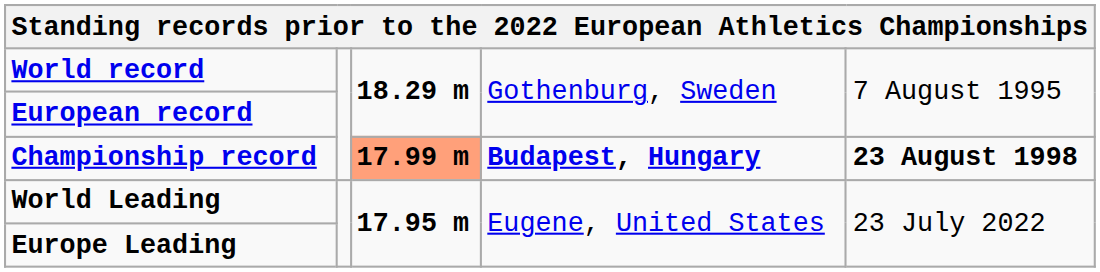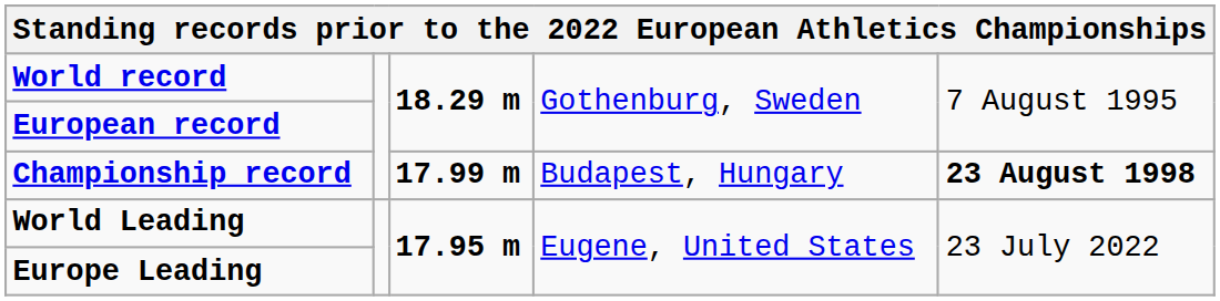Championship record | column 3: lightsalmon background -> no background
Championship record | column 4: bold -> normal
